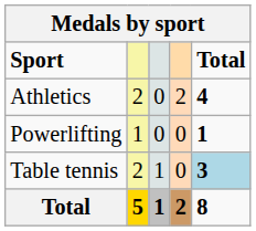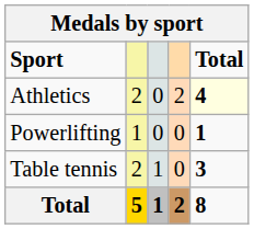Athletics | Total: no background -> lightyellow background
Table tennis | Total: lightblue background -> no background
